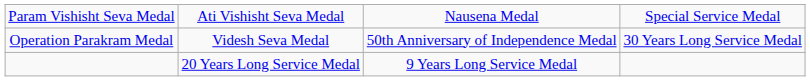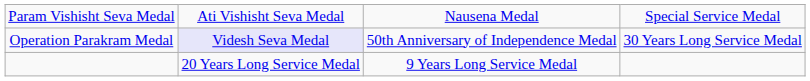Operation Parakram Medal | column 2: no background -> lavender background
